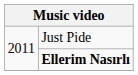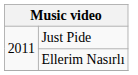Ellerim Nasırlı | column 2: bold -> normal
